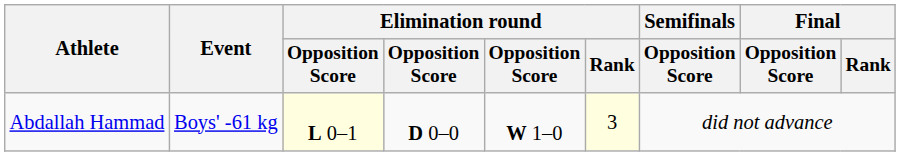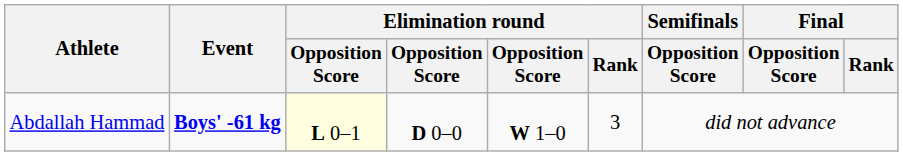Abdallah Hammad | Event: normal -> bold
Abdallah Hammad | Elimination round / Rank: lightyellow background -> no background
